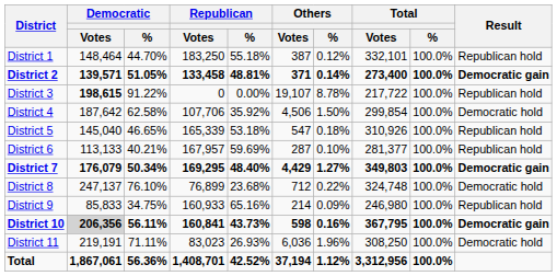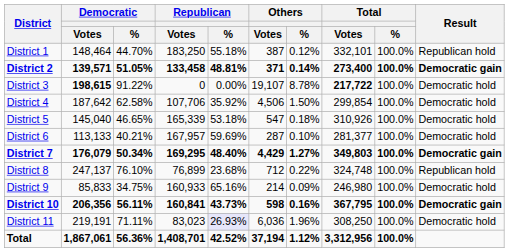District 3 | Total / Votes: normal -> bold
District 3 | Result: Republican hold -> Democratic hold
District 5 | Result: Republican hold -> Democratic hold
District 6 | Result: Republican hold -> Democratic hold
District 8 | Result: Democratic hold -> Republican hold
District 9 | Result: Republican hold -> Democratic hold
District 10 | Democratic / Votes: lightgrey background -> no background
District 11 | Republican / %: no background -> lavender background
